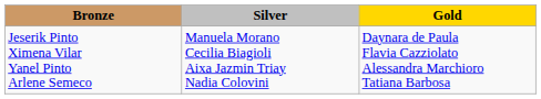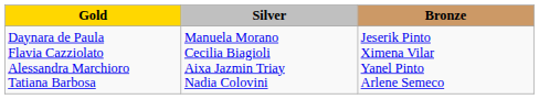columns swapped: Gold <-> Bronze
